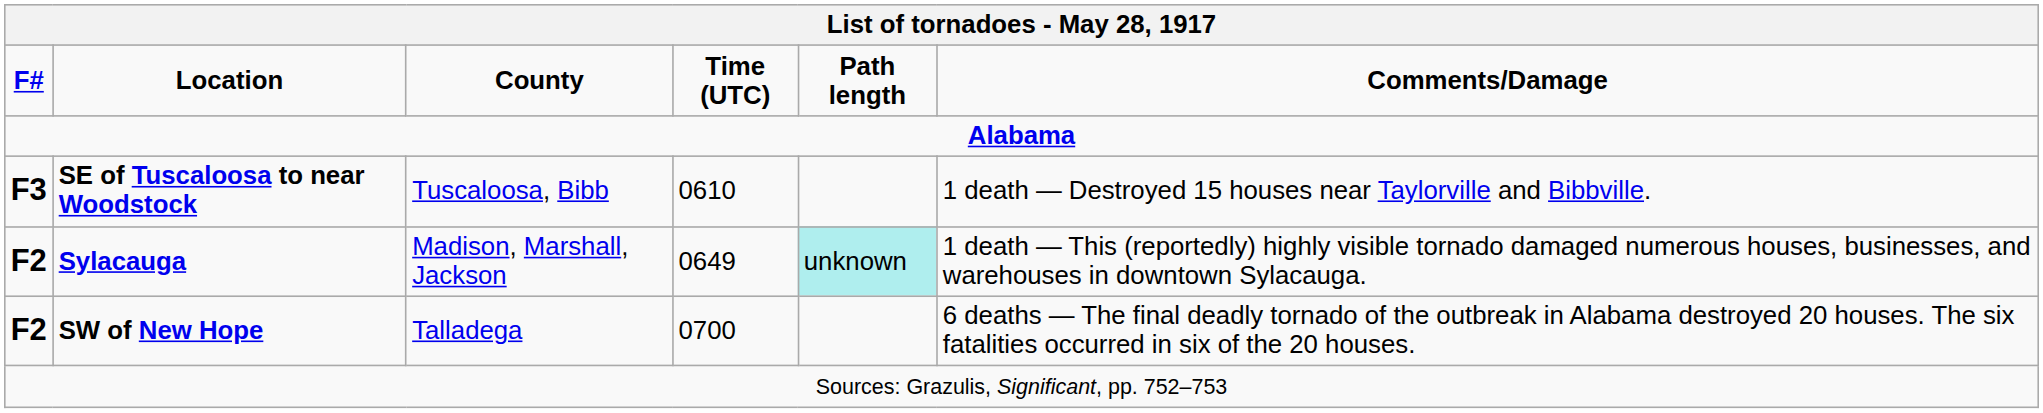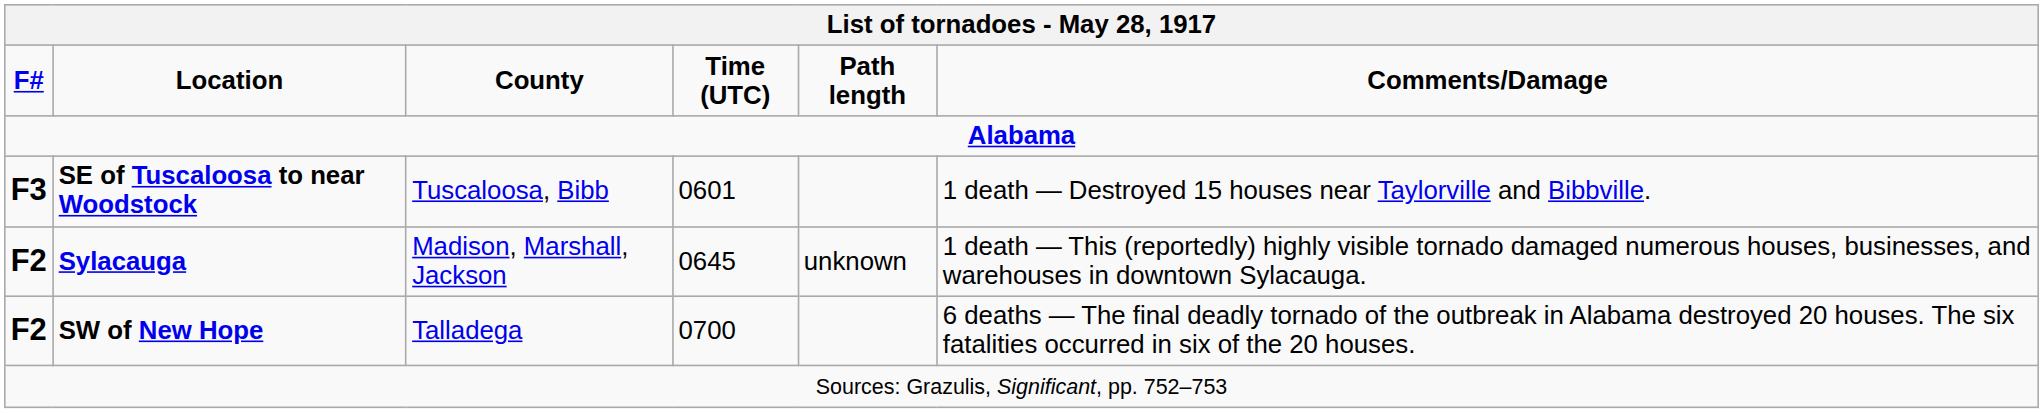SE of Tuscaloosa to near Woodstock | List of tornadoes - May 28, 1917 / Time (UTC): 0610 -> 0601
Sylacauga | List of tornadoes - May 28, 1917 / Time (UTC): 0649 -> 0645
Sylacauga | List of tornadoes - May 28, 1917 / Path length: paleturquoise background -> no background
